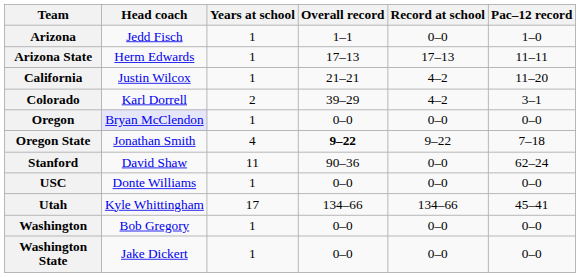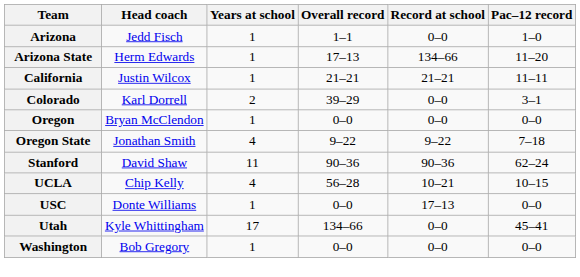Arizona State | Record at school: 17–13 -> 134–66
Arizona State | Pac–12 record: 11–11 -> 11–20
California | Record at school: 4–2 -> 21–21
California | Pac–12 record: 11–20 -> 11–11
Colorado | Record at school: 4–2 -> 0–0
Oregon | Head coach: lavender background -> no background
Oregon State | Overall record: bold -> normal
Stanford | Record at school: 0–0 -> 90–36
+ row: UCLA | Chip Kelly | 4 | 56–28 | 10–21 | 10–15
USC | Record at school: 0–0 -> 17–13
Utah | Record at school: 134–66 -> 0–0
- row: Washington State | Jake Dickert | 1 | 0–0 | 0–0 | 0–0
